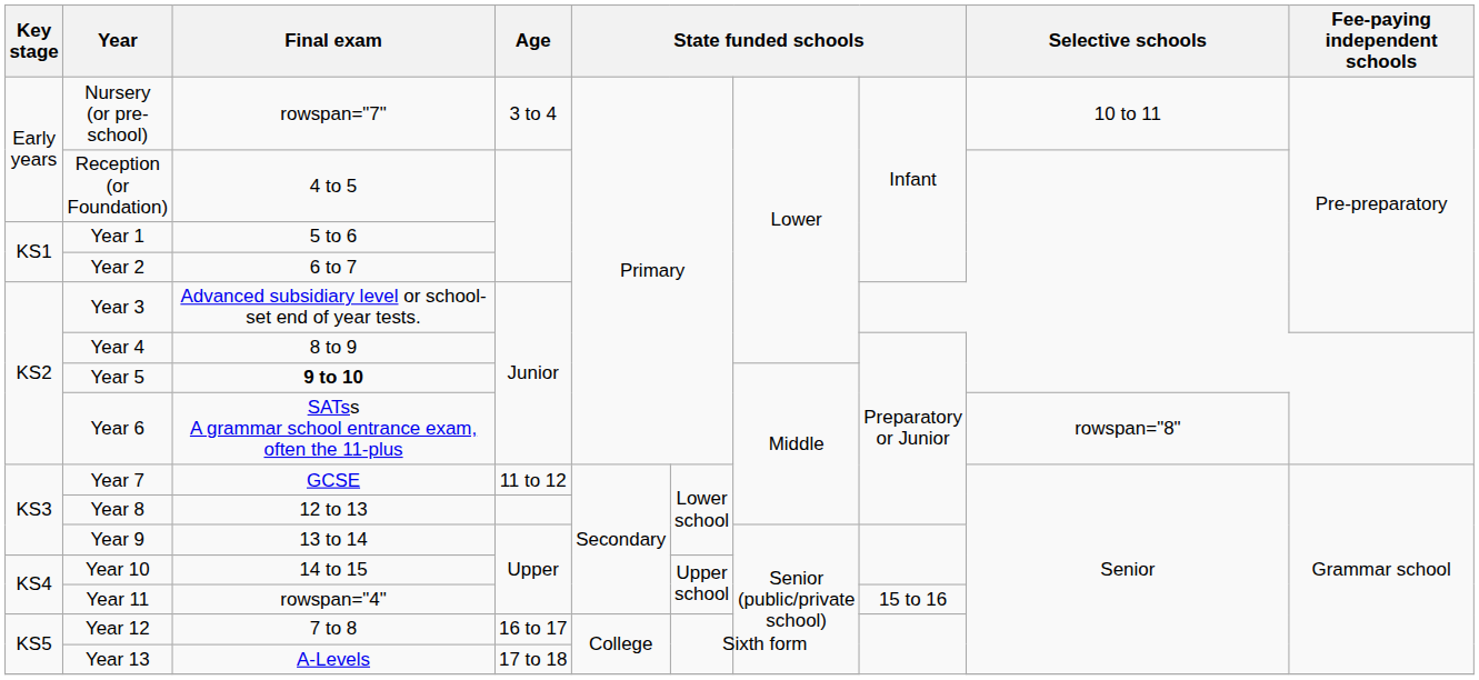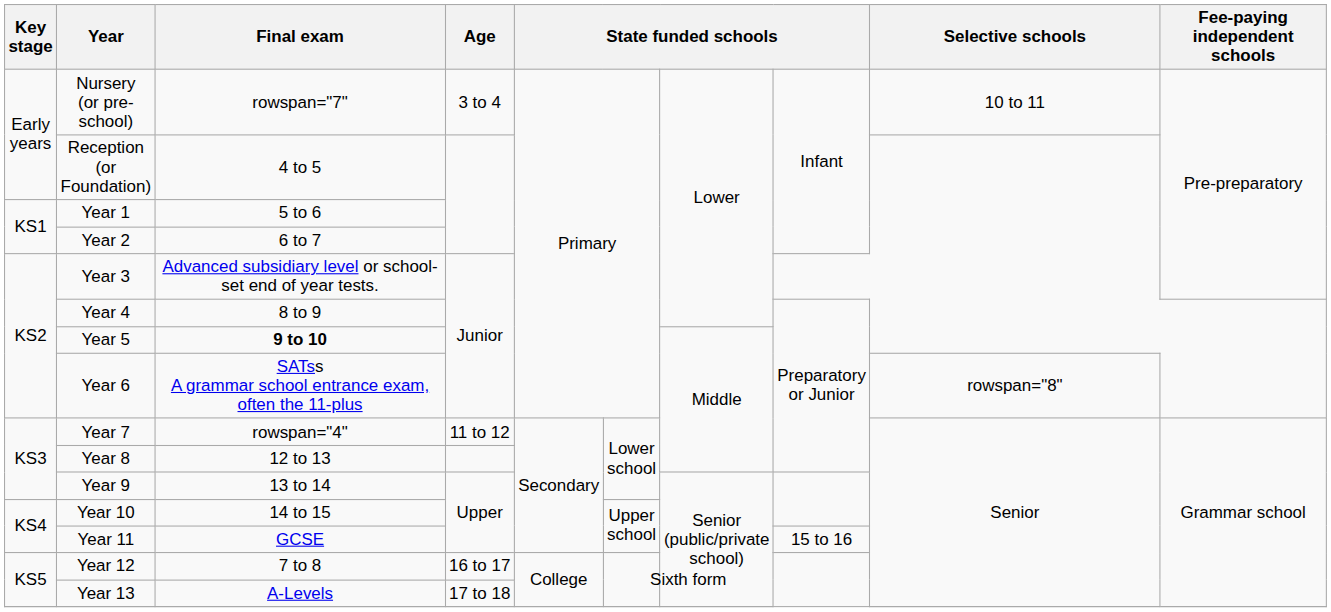Year 7 | Final exam: GCSE -> rowspan="4"
Year 11 | Final exam: rowspan="4" -> GCSE
